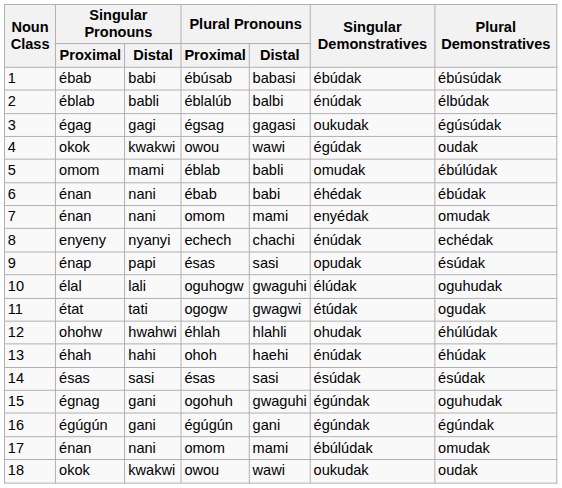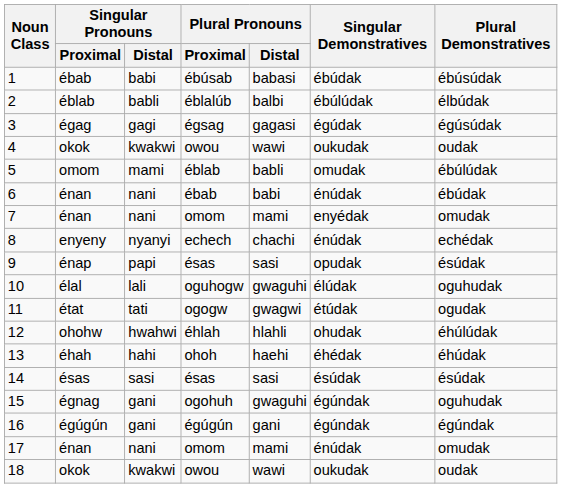2 | Singular Demonstratives: énúdak -> ébúlúdak
3 | Singular Demonstratives: oukudak -> égúdak
4 | Singular Demonstratives: égúdak -> oukudak
6 | Singular Demonstratives: éhédak -> énúdak
13 | Singular Demonstratives: énúdak -> éhédak
17 | Singular Demonstratives: ébúlúdak -> énúdak
